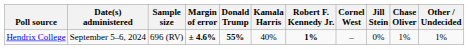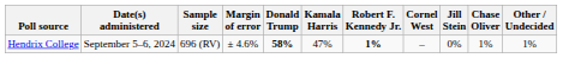Hendrix College | Margin of error: bold -> normal
Hendrix College | Donald Trump: 55% -> 58%
Hendrix College | Kamala Harris: 40% -> 47%
